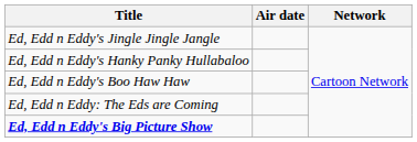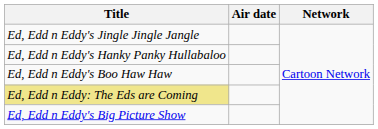Ed, Edd n Eddy: The Eds are Coming | Title: no background -> khaki background
Ed, Edd n Eddy's Big Picture Show | Title: bold -> normal
